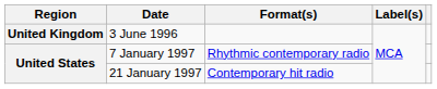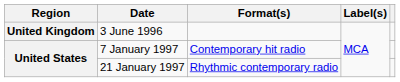7 January 1997 | Format(s): Rhythmic contemporary radio -> Contemporary hit radio
21 January 1997 | Format(s): Contemporary hit radio -> Rhythmic contemporary radio
